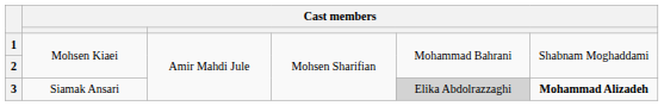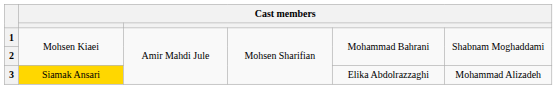3 | column 2: no background -> gold background
3 | column 5: lightgrey background -> no background
3 | column 6: bold -> normal
